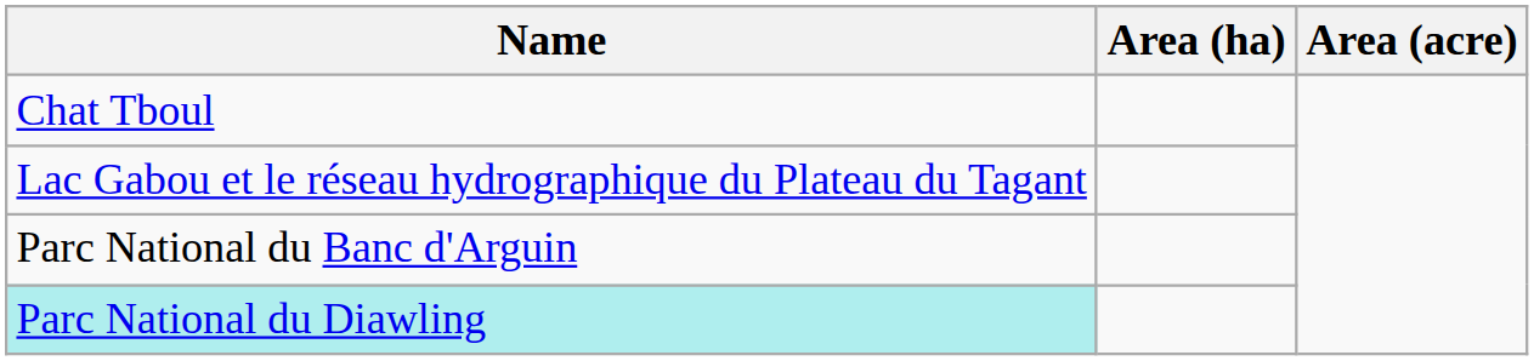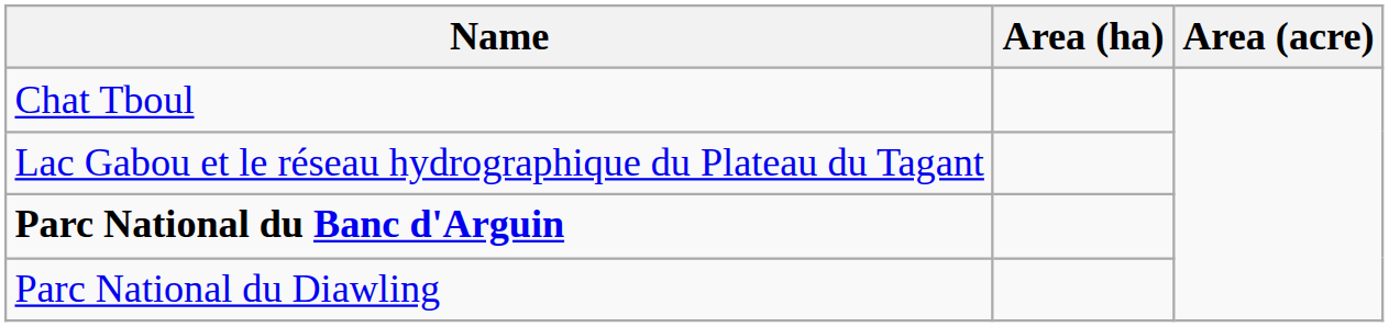Parc National du Banc d'Arguin | Name: normal -> bold
Parc National du Diawling | Name: paleturquoise background -> no background
